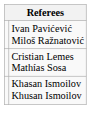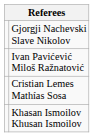+ row: Gjorgji Nachevski Slave Nikolov
